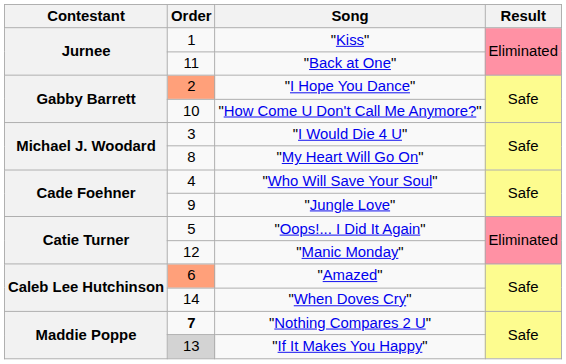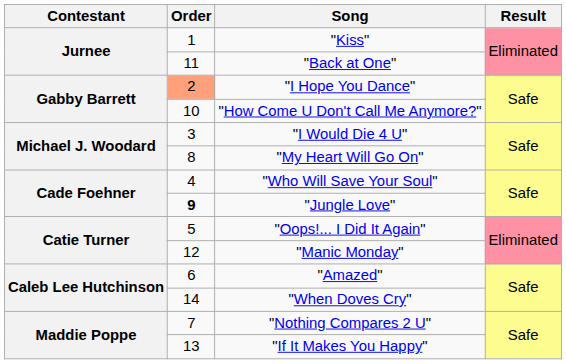"Jungle Love" | Order: normal -> bold
"Amazed" | Order: lightsalmon background -> no background
"Nothing Compares 2 U" | Order: bold -> normal
"If It Makes You Happy" | Order: lightgrey background -> no background
